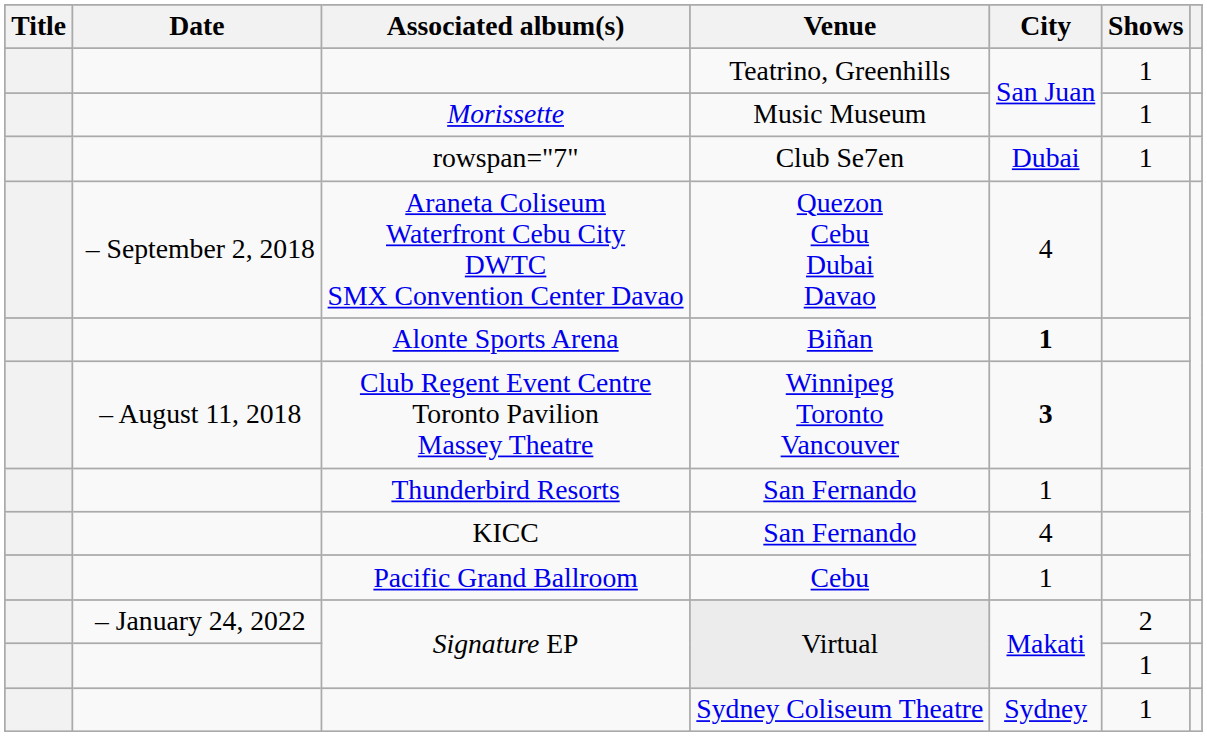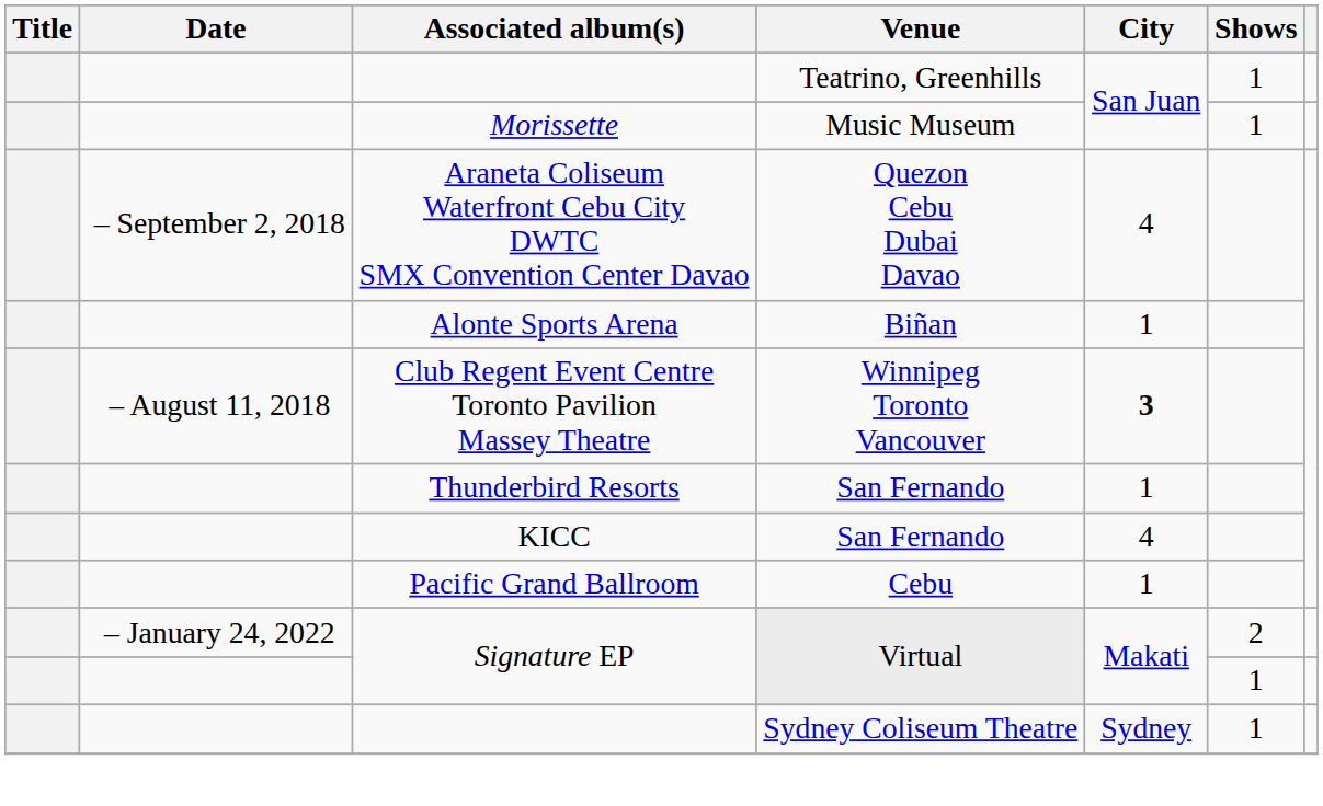- row: rowspan="7" | Club Se7en | Dubai | 1
Alonte Sports Arena | City: bold -> normal
